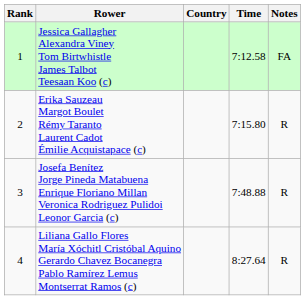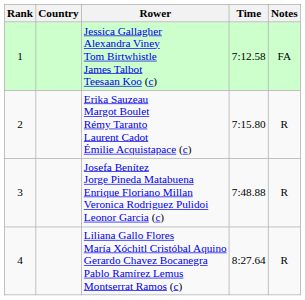columns swapped: Rower <-> Country
